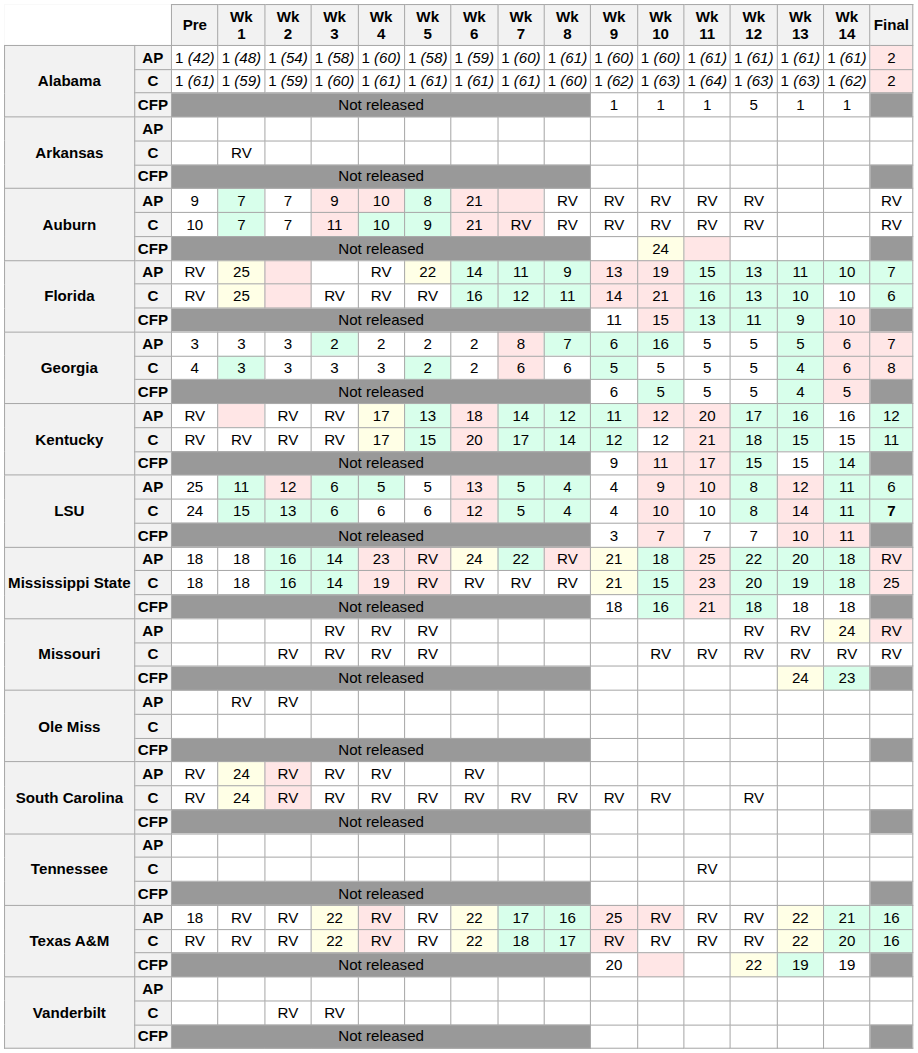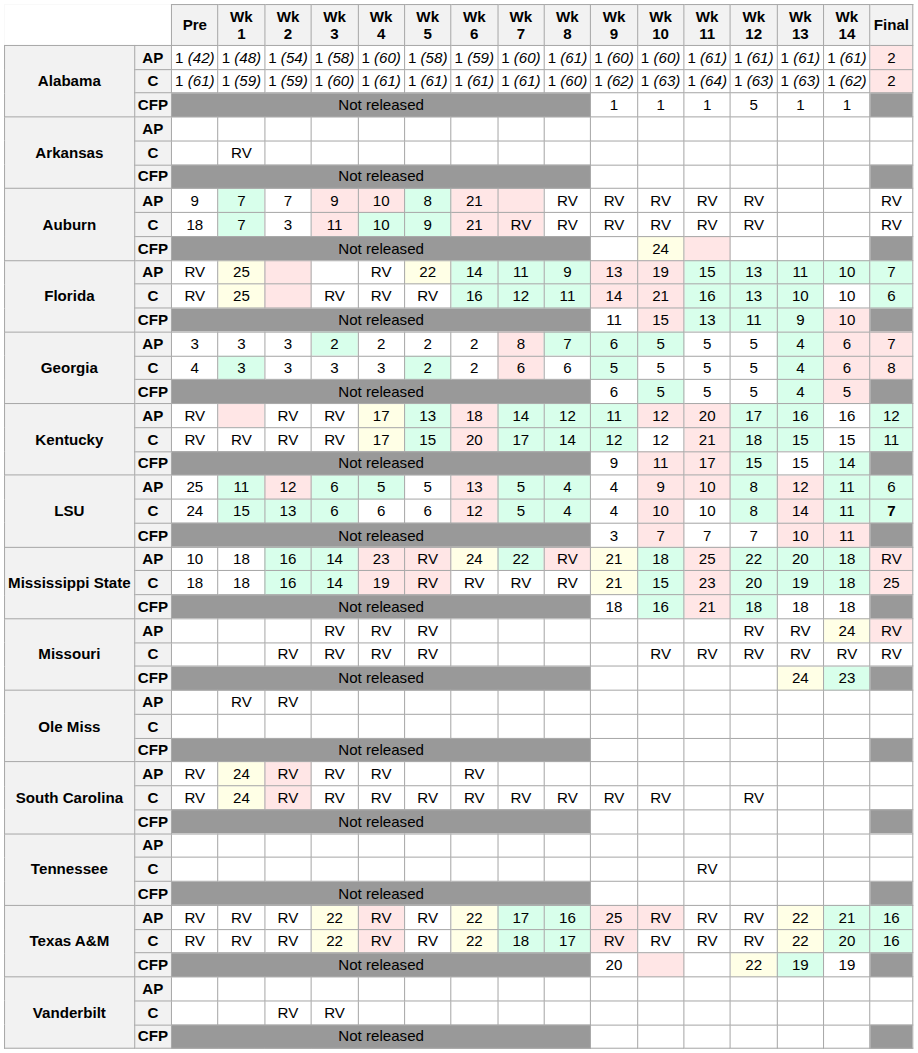Auburn / C | Pre: 10 -> 18
Auburn / C | Wk 2: 7 -> 3
Georgia / AP | Wk 10: 16 -> 5
Georgia / AP | Wk 13: 5 -> 4
Mississippi State / AP | Pre: 18 -> 10
Texas A&M / AP | Pre: 18 -> RV
